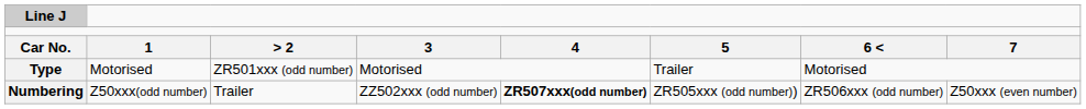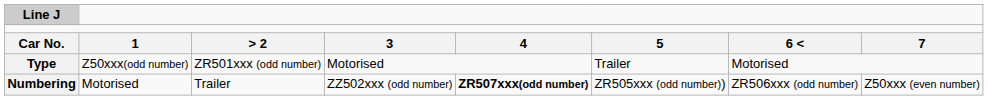Type | column 2: Motorised -> Z50xxx(odd number)
Numbering | column 2: Z50xxx(odd number) -> Motorised
